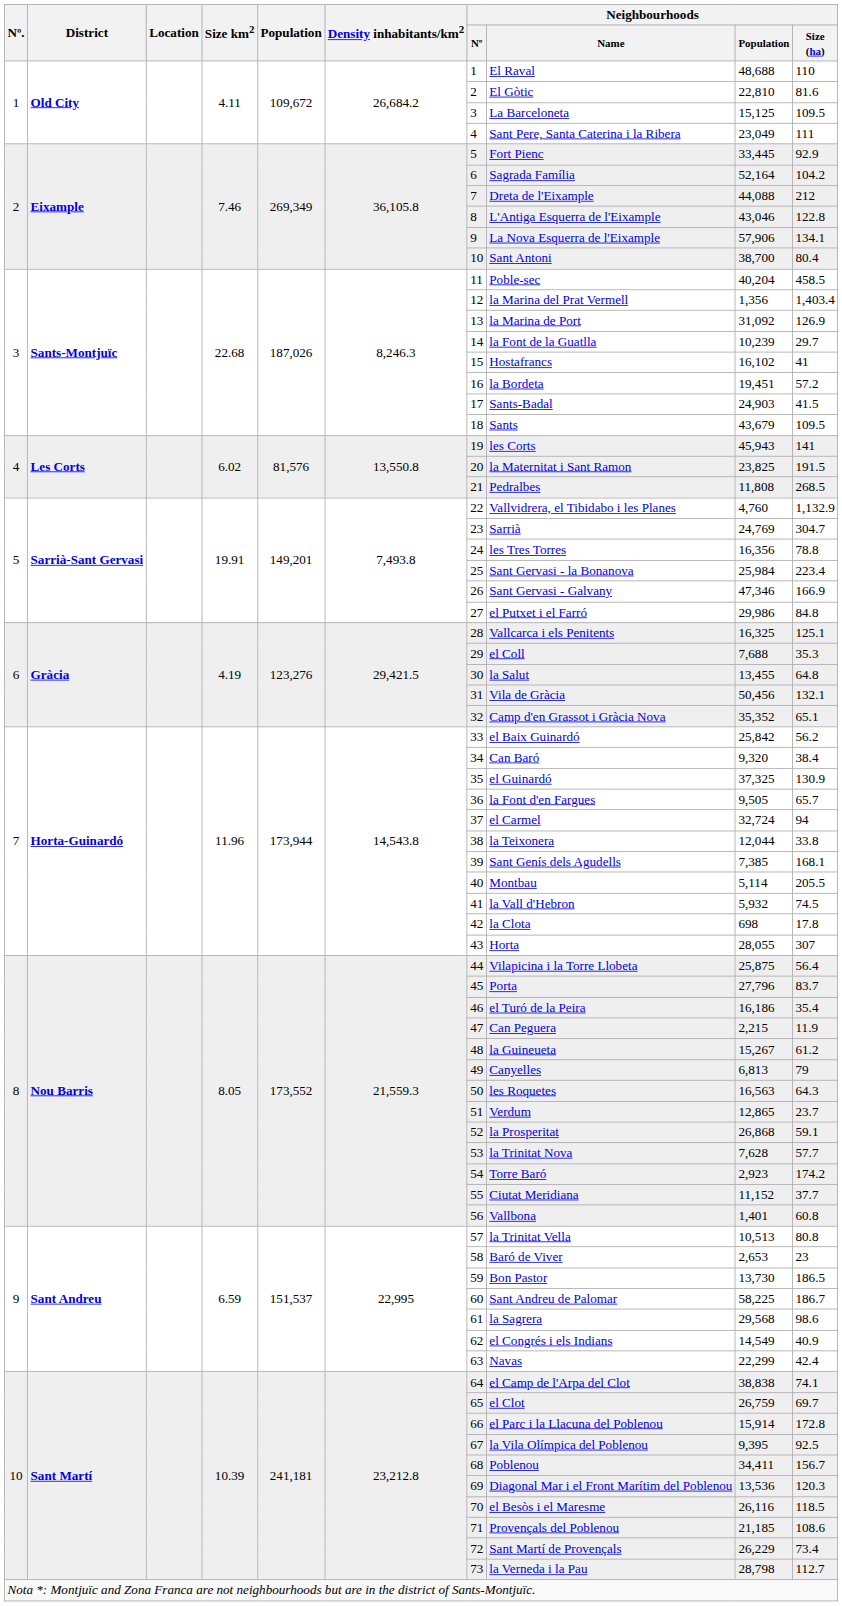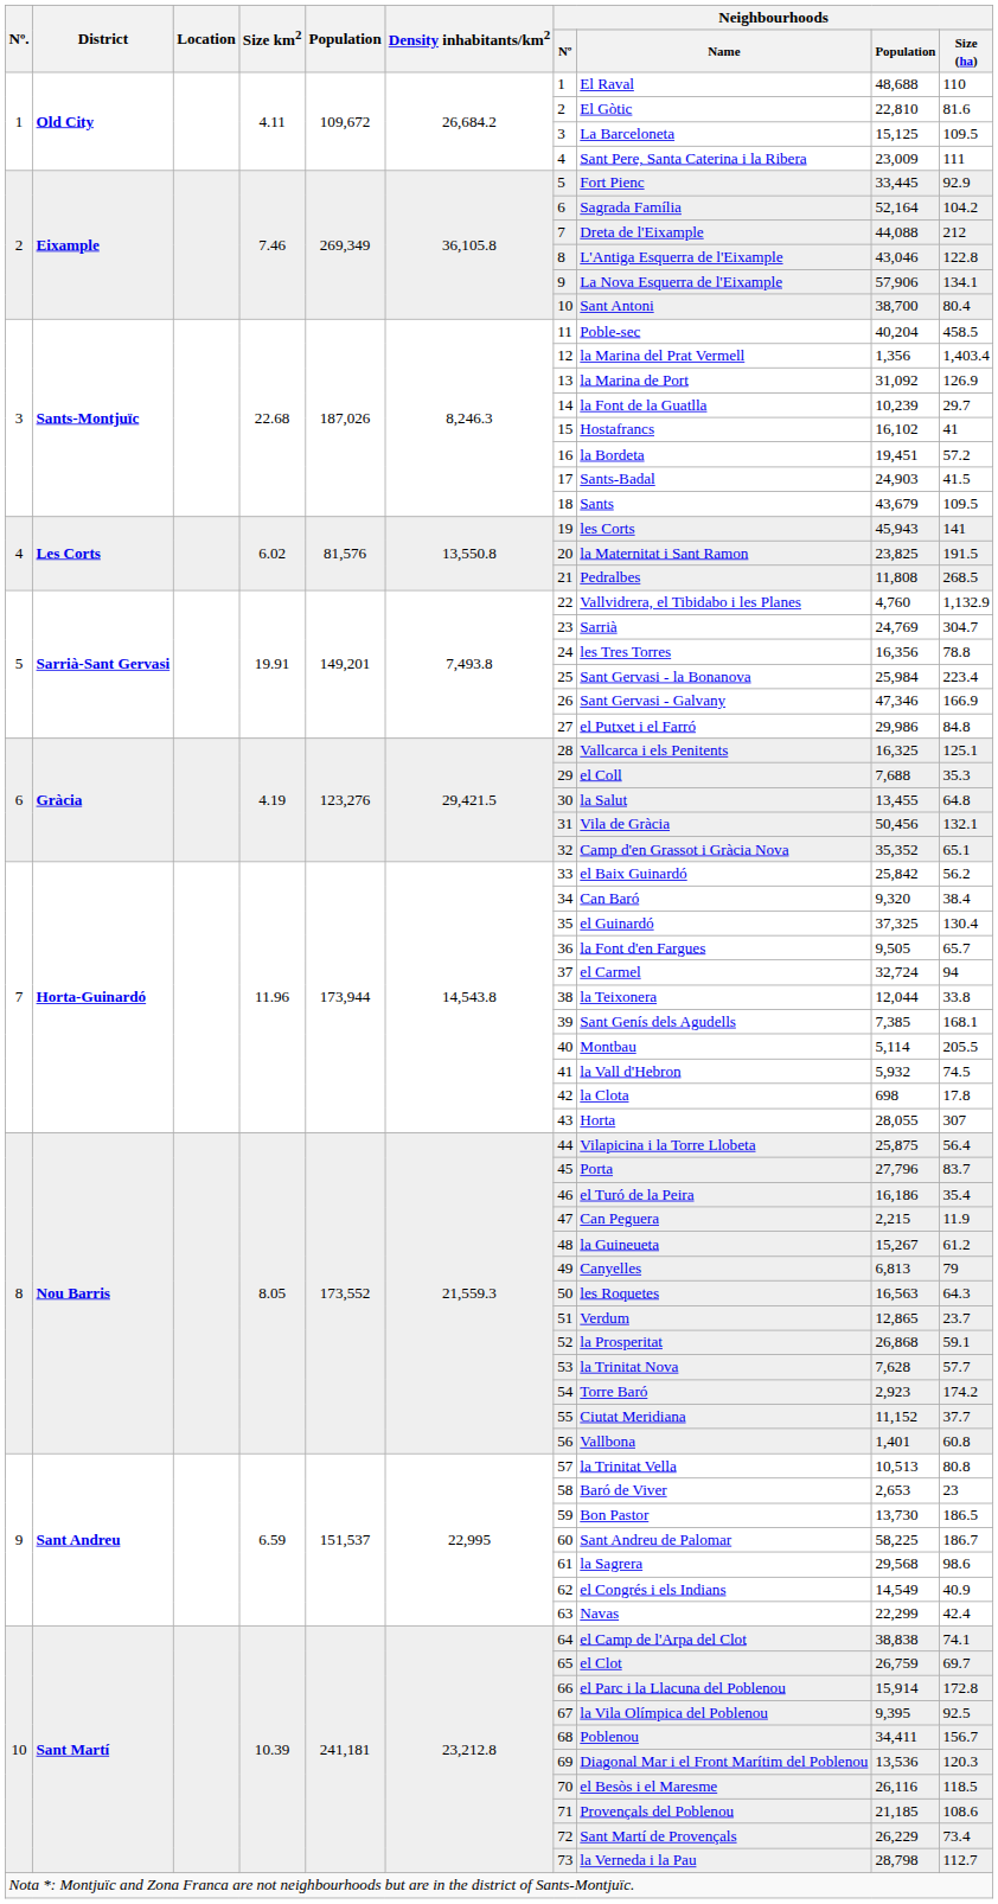row 6 | Neighbourhoods / Population: 23,049 -> 23,009
row 37 | Neighbourhoods / Size (ha): 130.9 -> 130.4
